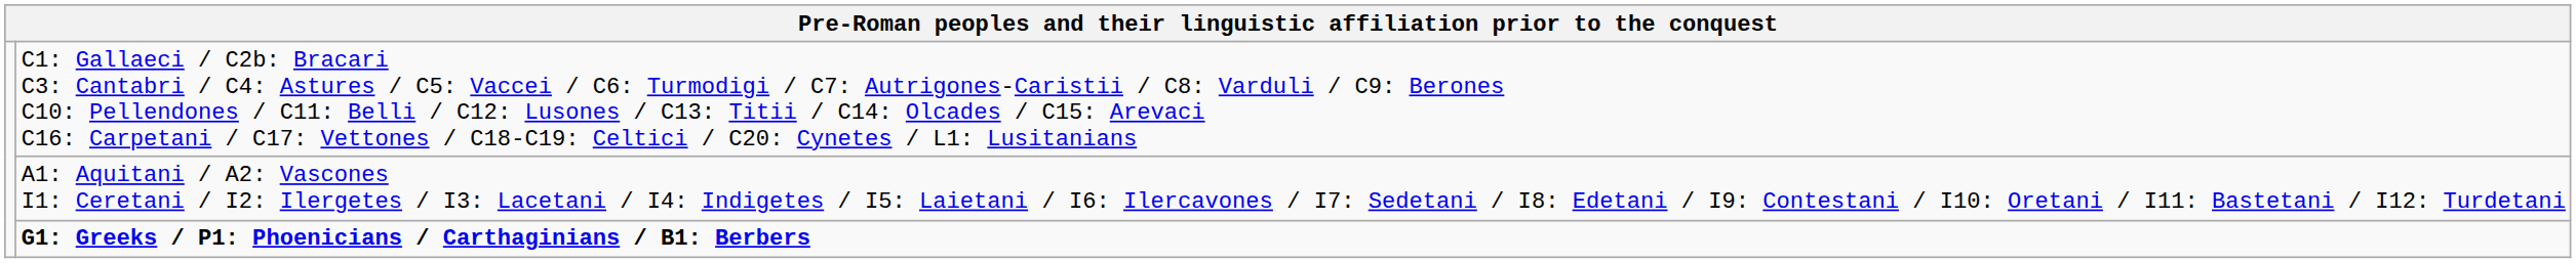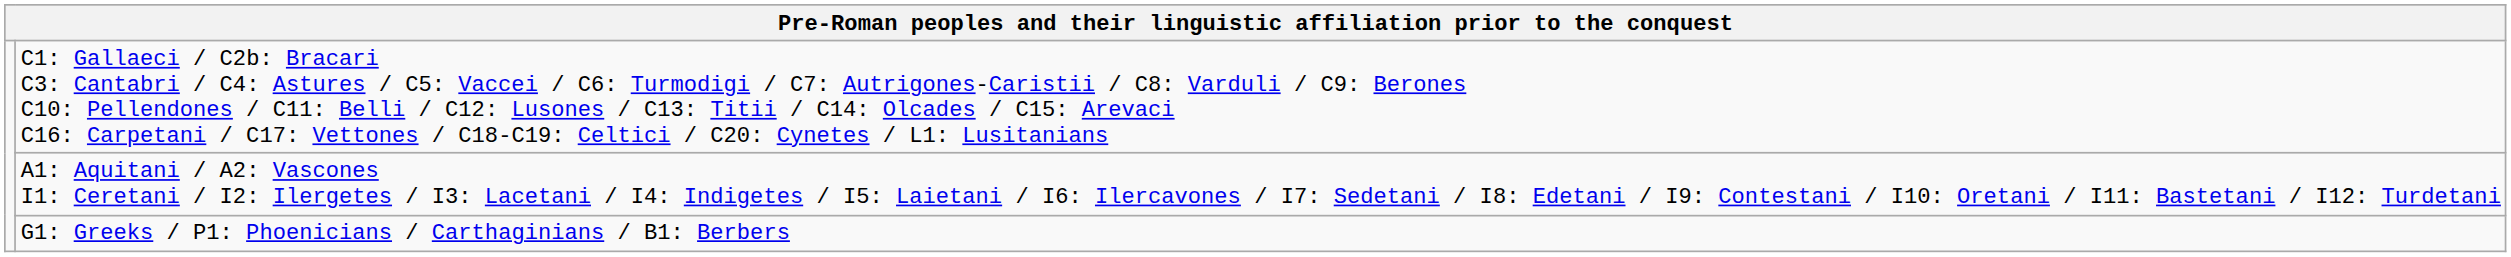G1: Greeks / P1: Phoenicians / Carthaginians / B1: Berbers | column 2: bold -> normal
